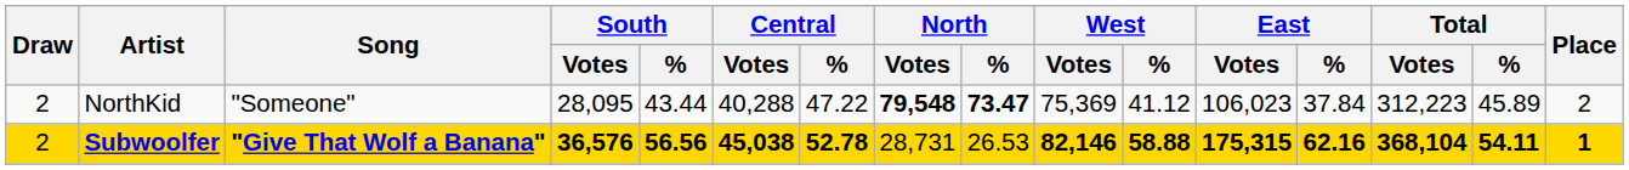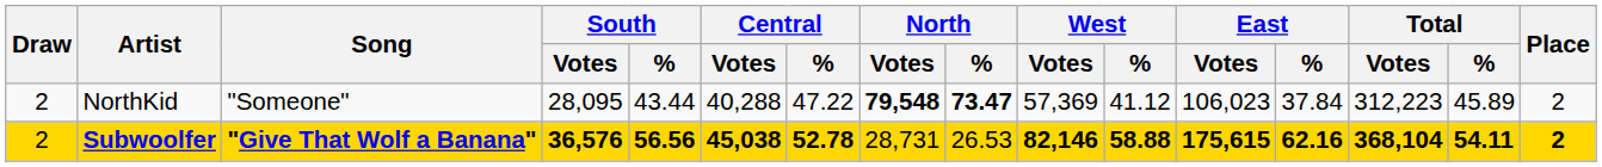NorthKid | West / Votes: 75,369 -> 57,369
Subwoolfer | East / Votes: 175,315 -> 175,615
Subwoolfer | Place: 1 -> 2
